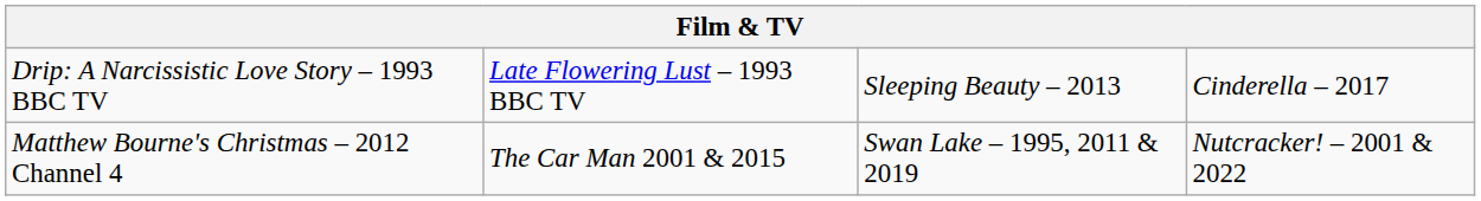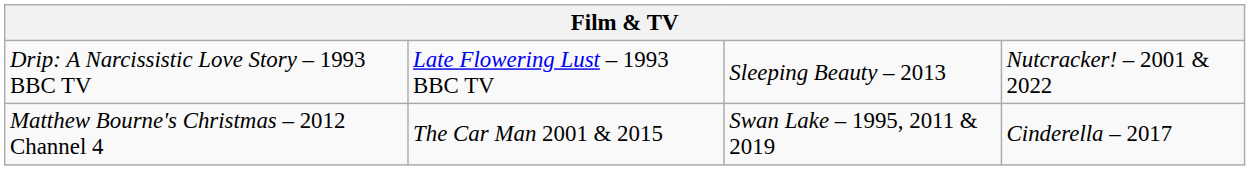Drip: A Narcissistic Love Story – 1993 BBC TV | column 4: Cinderella – 2017 -> Nutcracker! – 2001 & 2022
Matthew Bourne's Christmas – 2012 Channel 4 | column 4: Nutcracker! – 2001 & 2022 -> Cinderella – 2017
